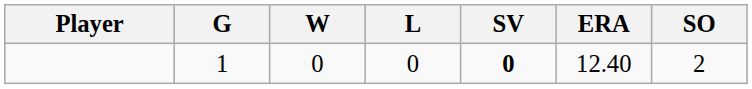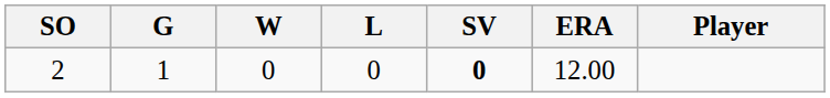columns swapped: Player <-> SO
row 2 | ERA: 12.40 -> 12.00
